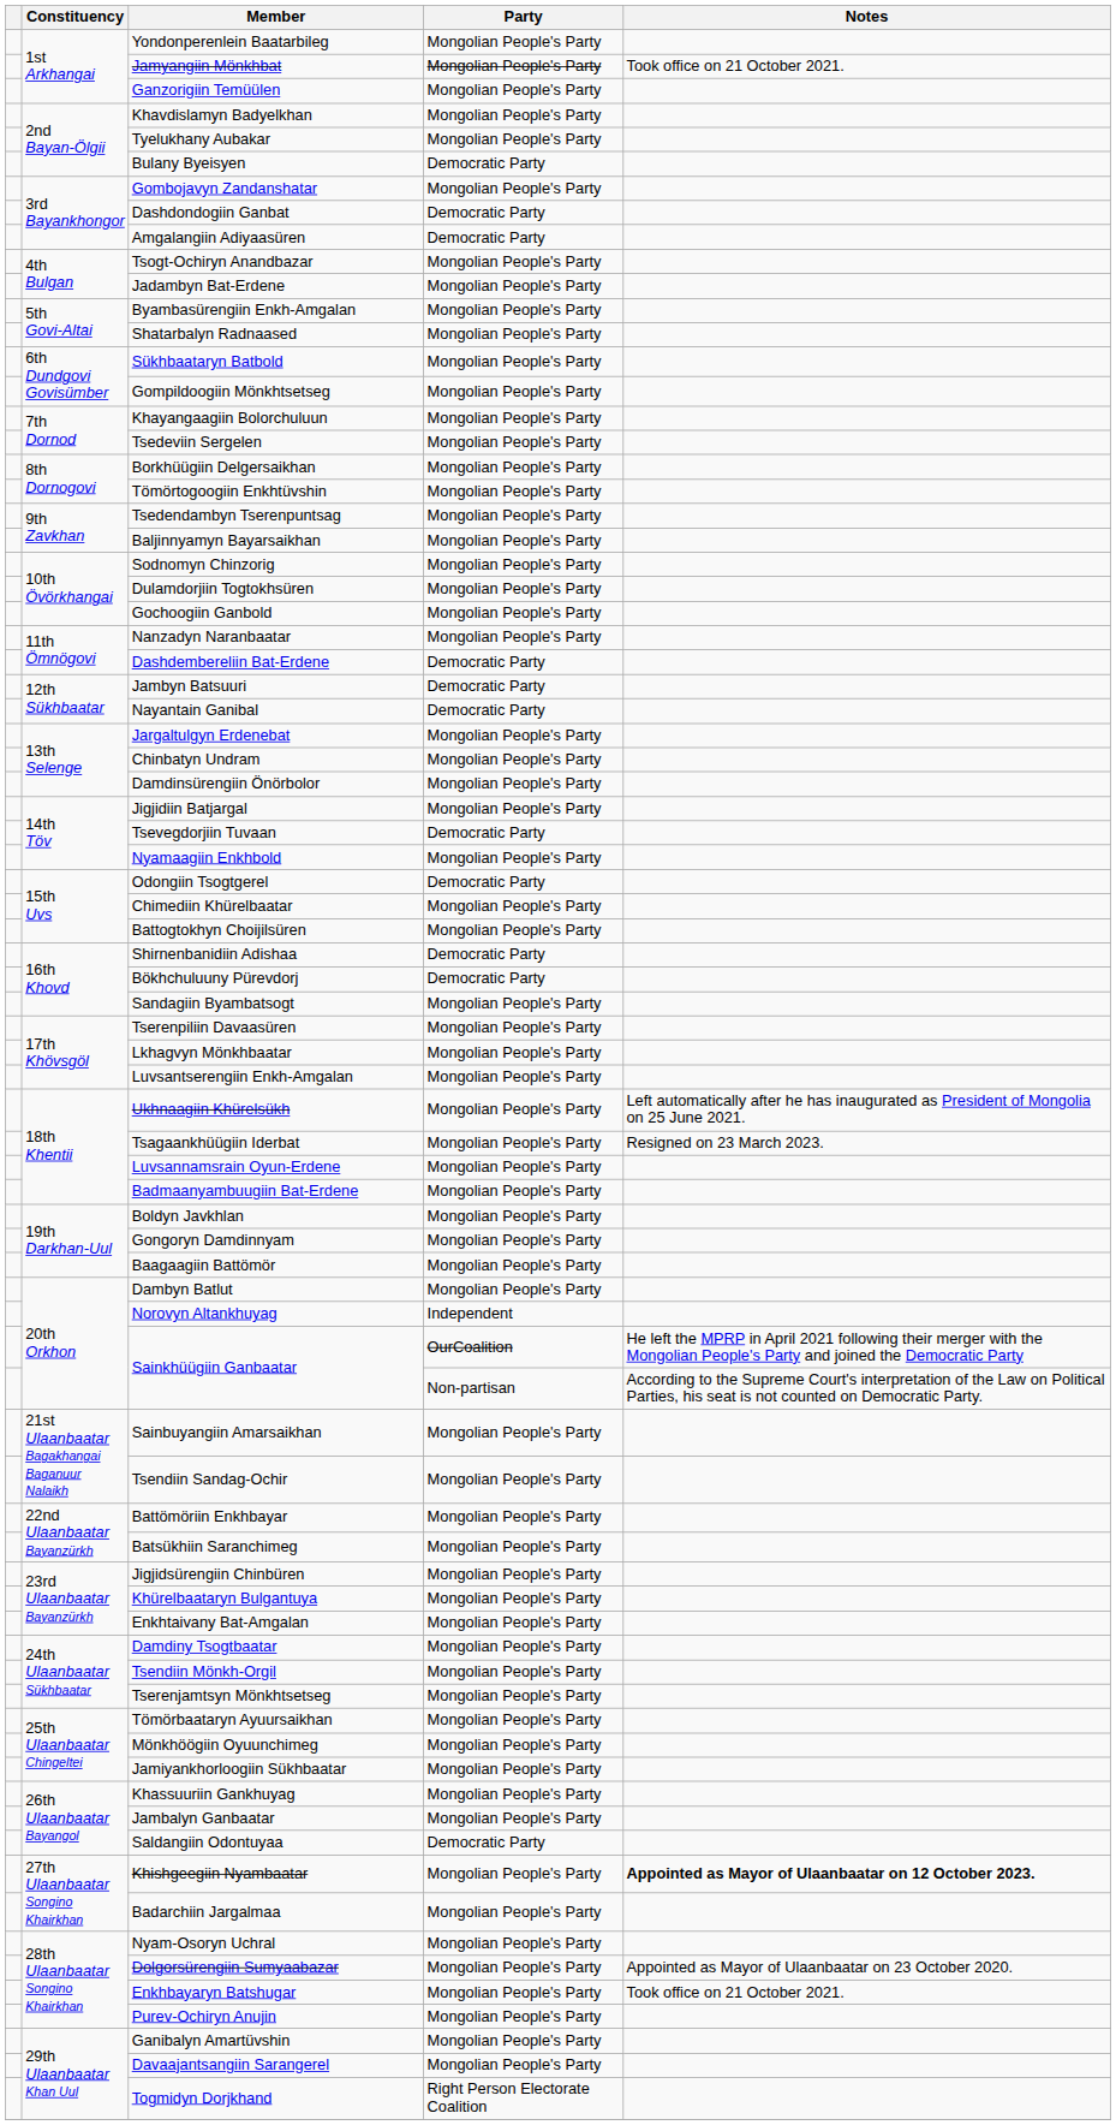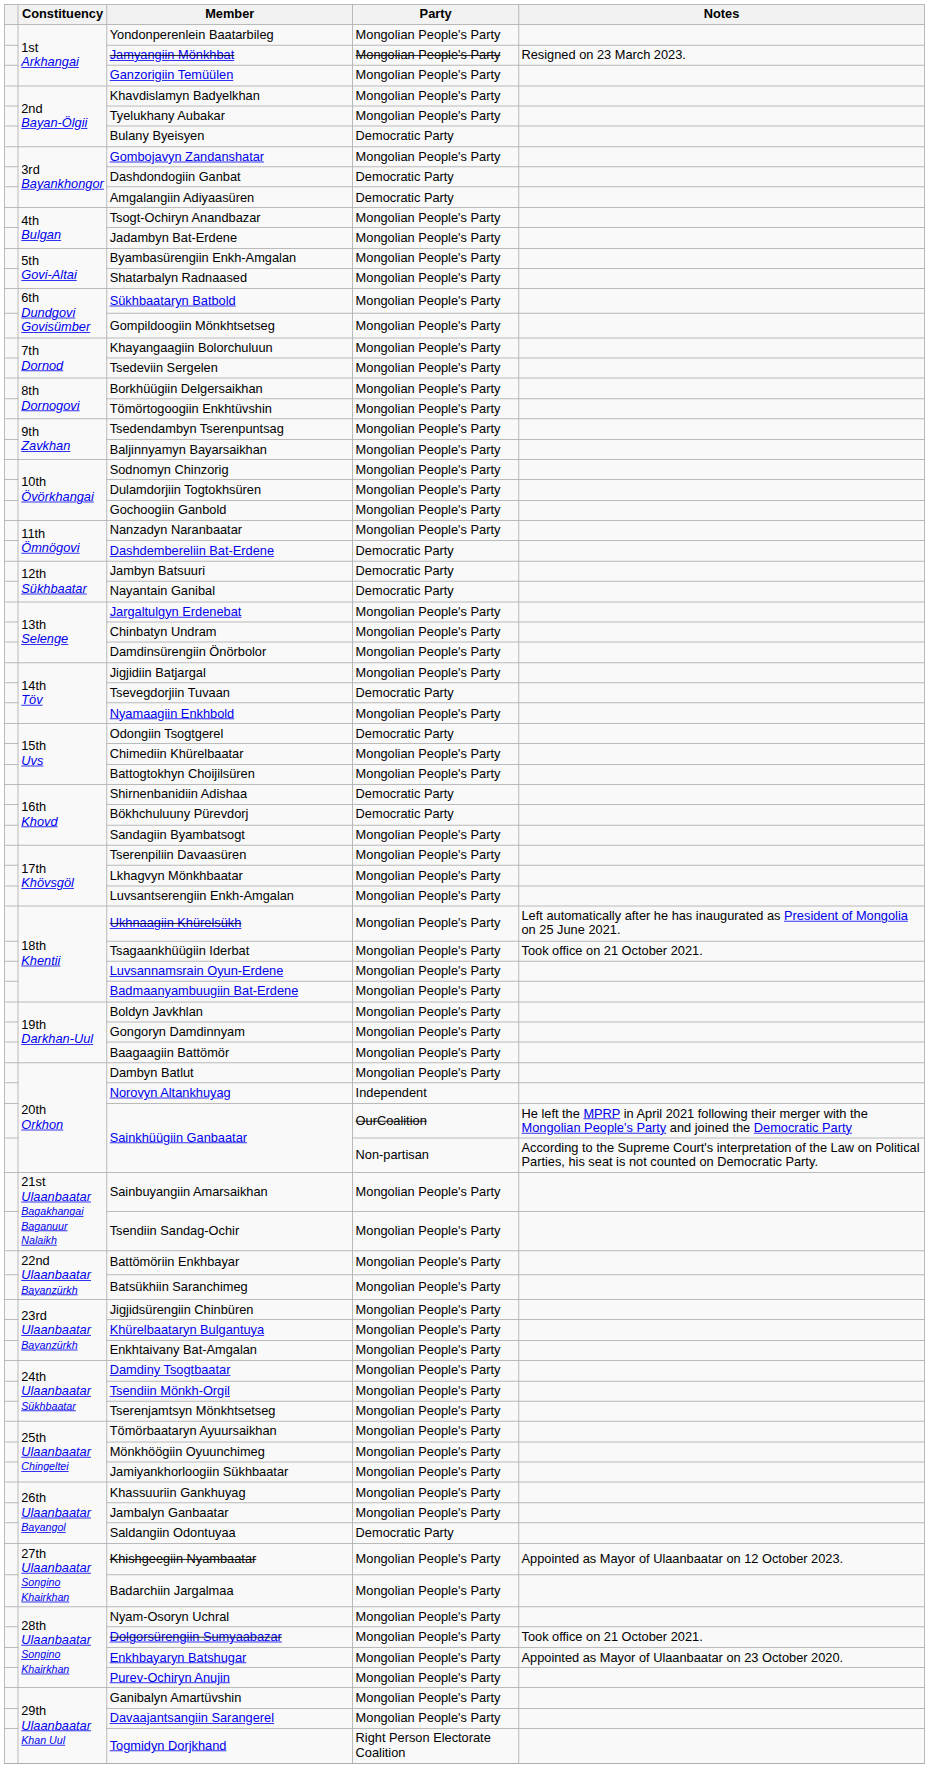Jamyangiin Mönkhbat | Notes: Took office on 21 October 2021. -> Resigned on 23 March 2023.
Tsagaankhüügiin Iderbat | Notes: Resigned on 23 March 2023. -> Took office on 21 October 2021.
Khishgeegiin Nyambaatar | Notes: bold -> normal
Dolgorsürengiin Sumyaabazar | Notes: Appointed as Mayor of Ulaanbaatar on 23 October 2020. -> Took office on 21 October 2021.
Enkhbayaryn Batshugar | Notes: Took office on 21 October 2021. -> Appointed as Mayor of Ulaanbaatar on 23 October 2020.
